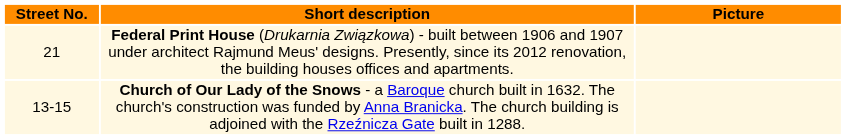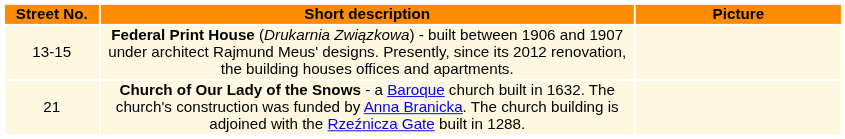row 2 | Street No.: 21 -> 13-15
row 3 | Street No.: 13-15 -> 21
